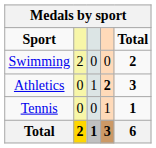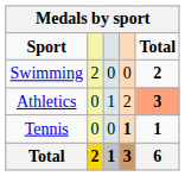Athletics | column 4: bold -> normal
Athletics | Total: no background -> lightsalmon background
Tennis | column 4: normal -> bold
